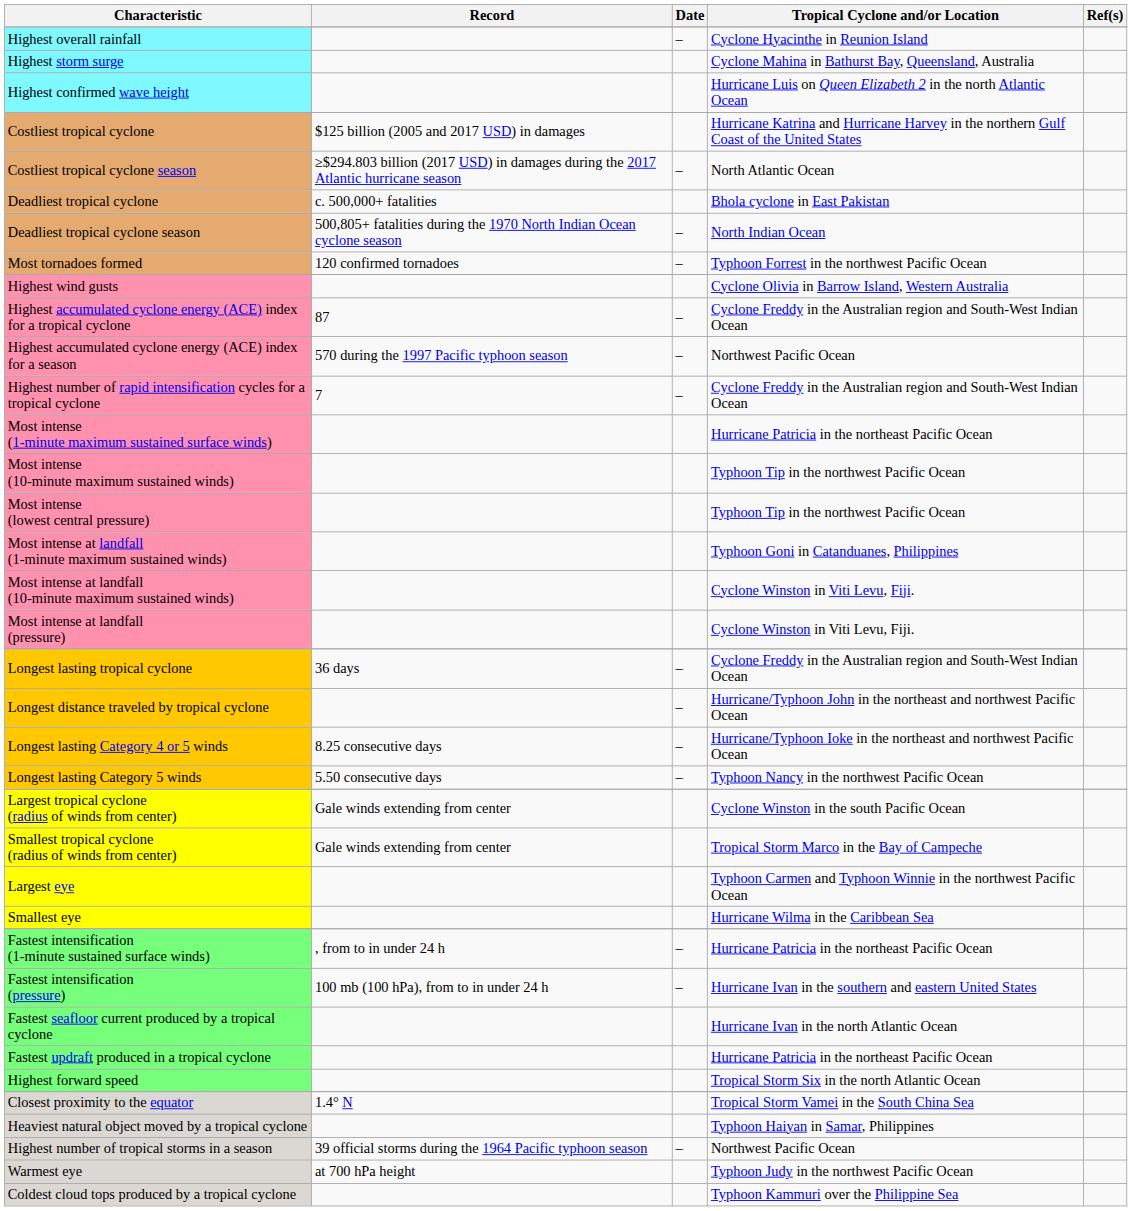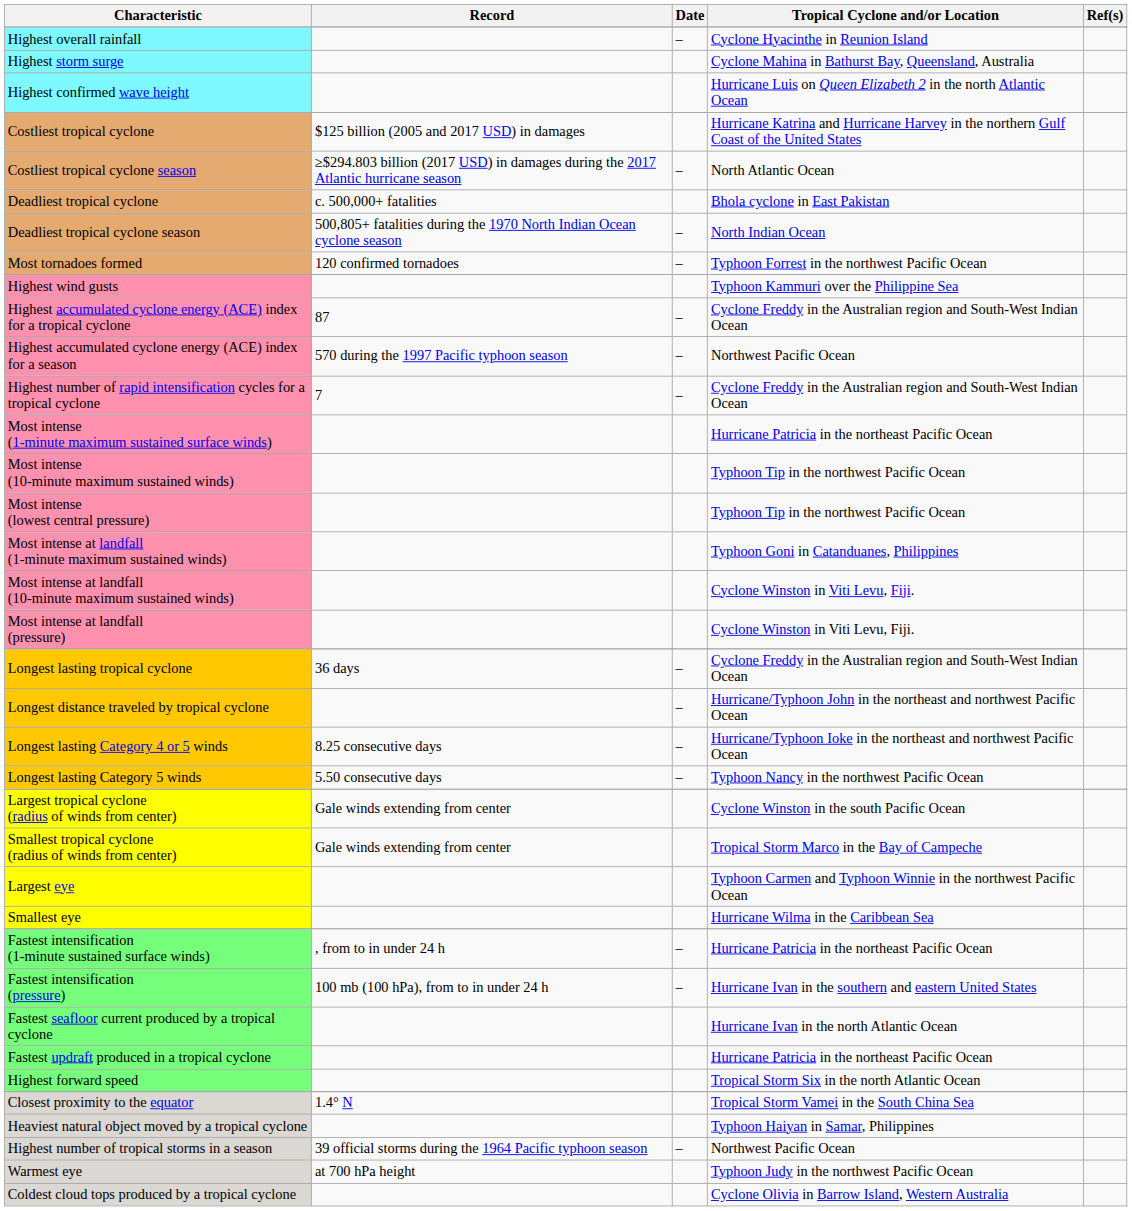Highest wind gusts | Tropical Cyclone and/or Location: Cyclone Olivia in Barrow Island, Western Australia -> Typhoon Kammuri over the Philippine Sea
Coldest cloud tops produced by a tropical cyclone | Tropical Cyclone and/or Location: Typhoon Kammuri over the Philippine Sea -> Cyclone Olivia in Barrow Island, Western Australia
